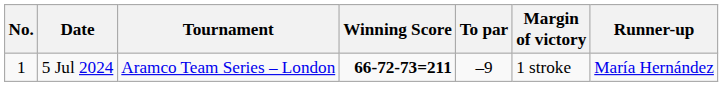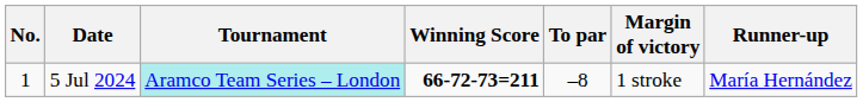5 Jul 2024 | Tournament: no background -> paleturquoise background
5 Jul 2024 | To par: –9 -> –8
